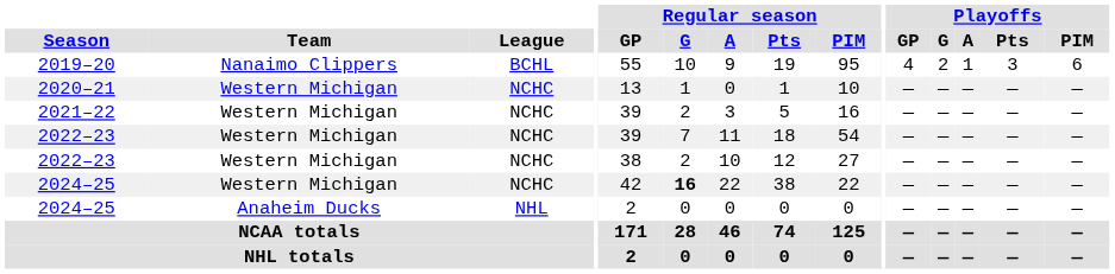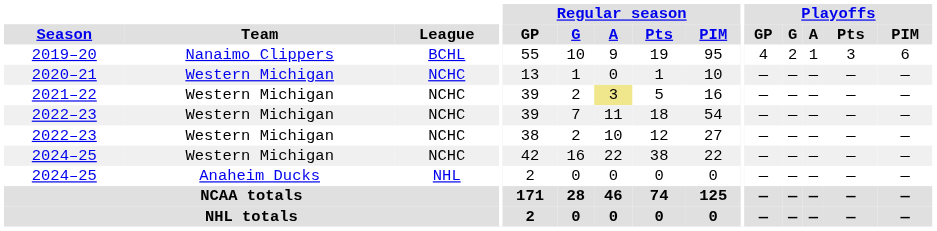2021–22 | Regular season / A: no background -> khaki background
2024–25 / Western Michigan | Regular season / G: bold -> normal
